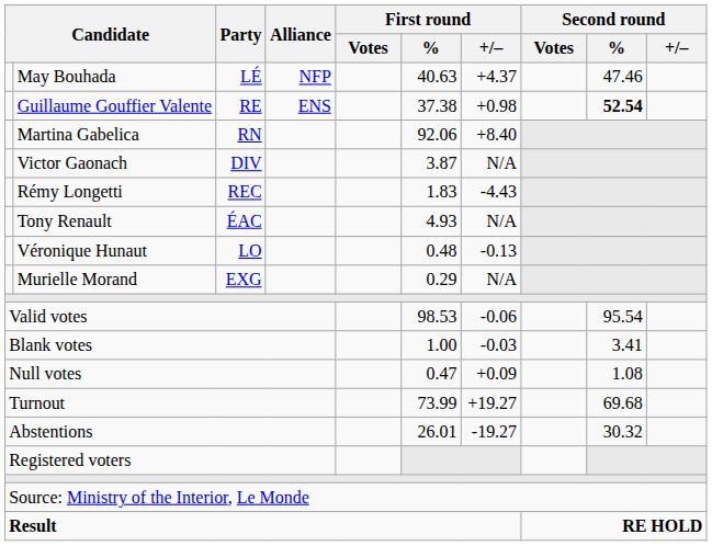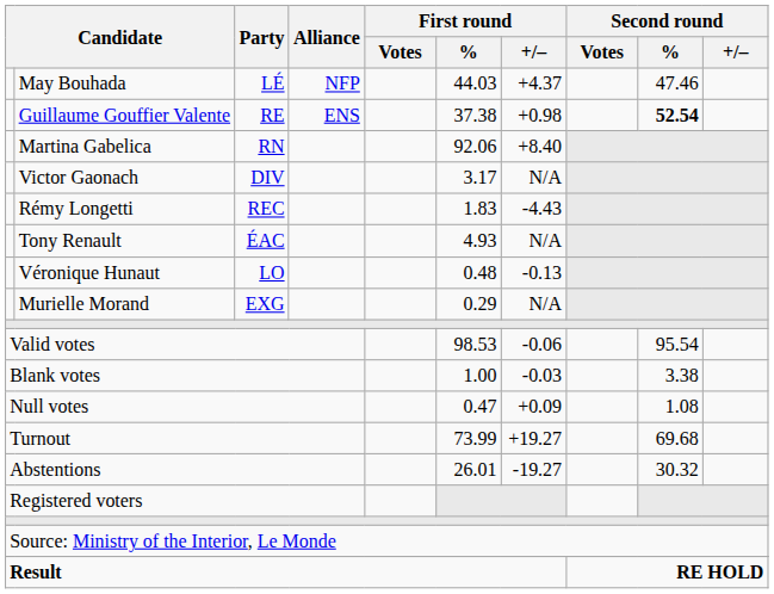May Bouhada | First round / %: 40.63 -> 44.03
Victor Gaonach | First round / %: 3.87 -> 3.17
Blank votes | Second round / %: 3.41 -> 3.38
